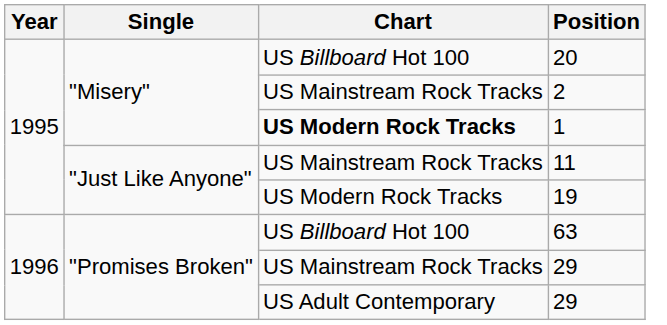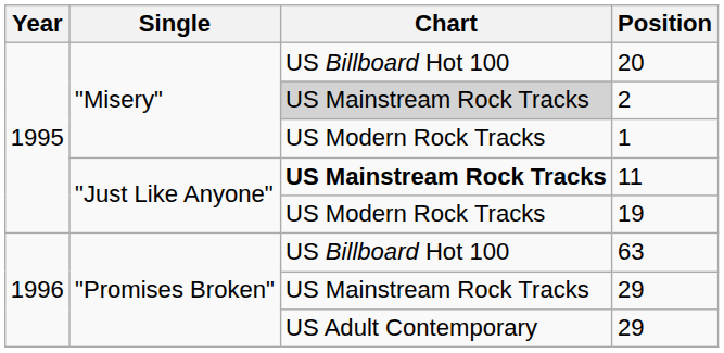2 | Chart: no background -> lightgrey background
1 | Chart: bold -> normal
11 | Chart: normal -> bold
